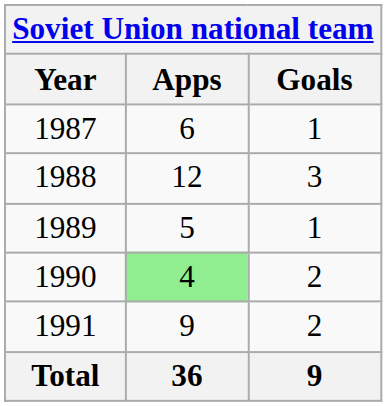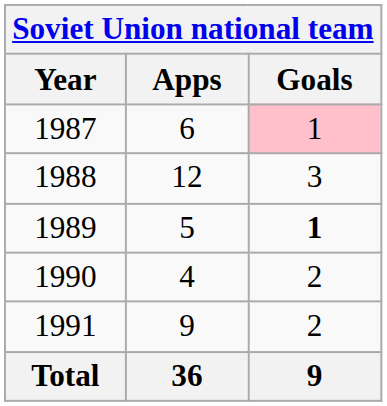1987 | Goals: no background -> pink background
1989 | Goals: normal -> bold
1990 | Apps: lightgreen background -> no background
